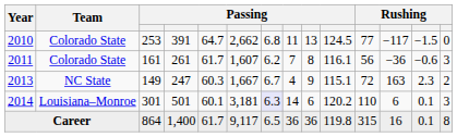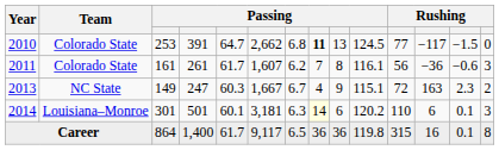2010 | column 8: normal -> bold
2014 | column 7: lavender background -> no background
2014 | column 8: no background -> lightyellow background
